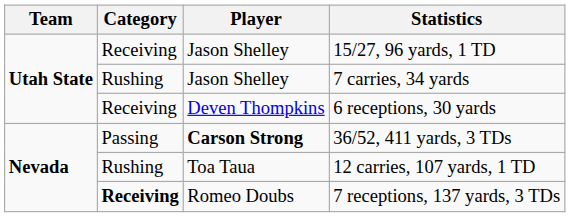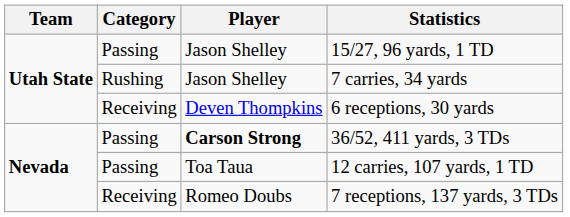15/27, 96 yards, 1 TD | Category: Receiving -> Passing
12 carries, 107 yards, 1 TD | Category: Rushing -> Passing
7 receptions, 137 yards, 3 TDs | Category: bold -> normal
